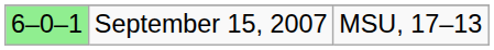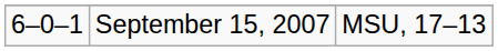September 15, 2007 | column 1: lightgreen background -> no background
